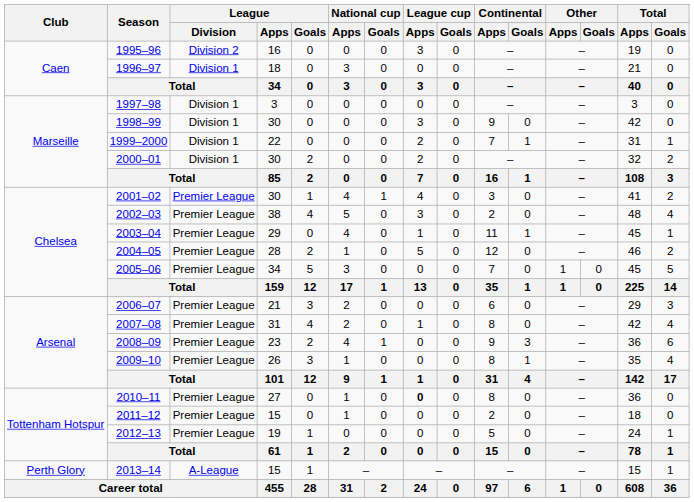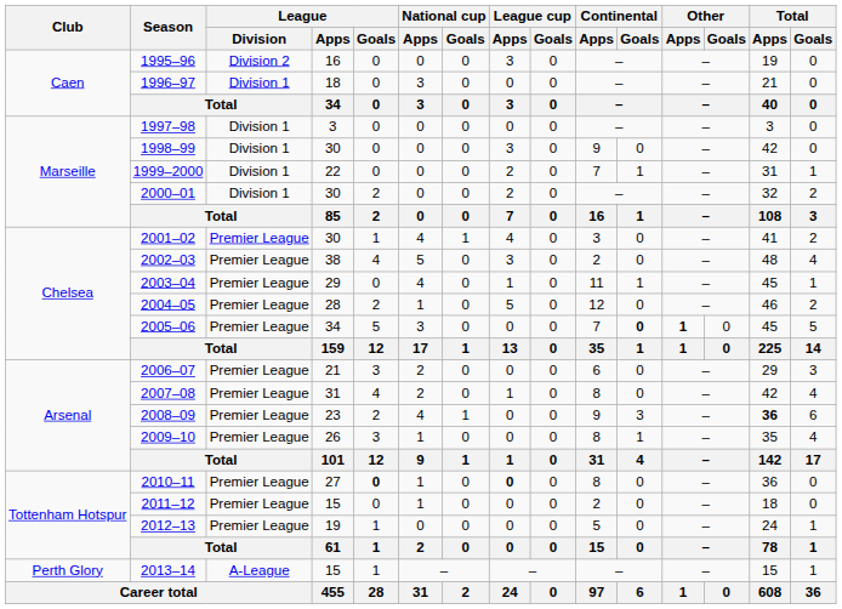2005–06 | Continental / Goals: normal -> bold
2005–06 | Other / Apps: normal -> bold
2008–09 | Total / Apps: normal -> bold
2010–11 | League / Goals: normal -> bold
